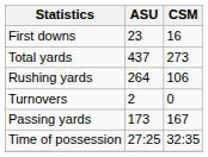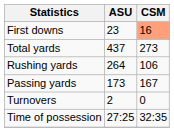First downs | CSM: no background -> lightsalmon background
rows swapped: Passing yards <-> Turnovers
